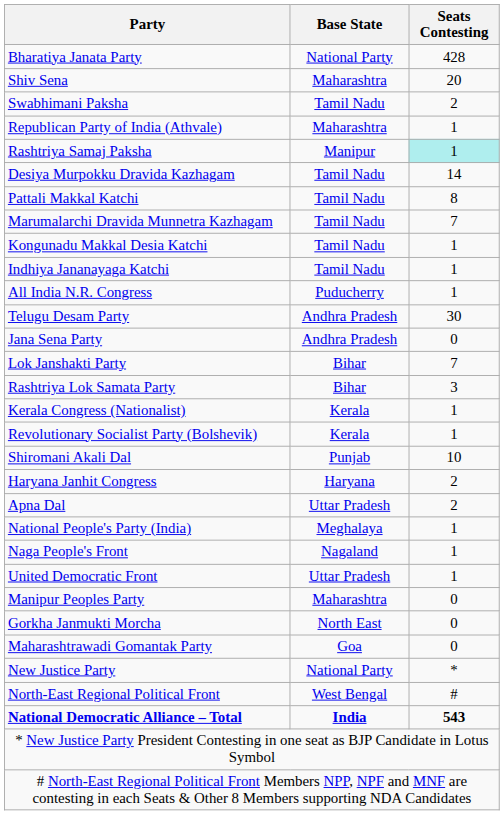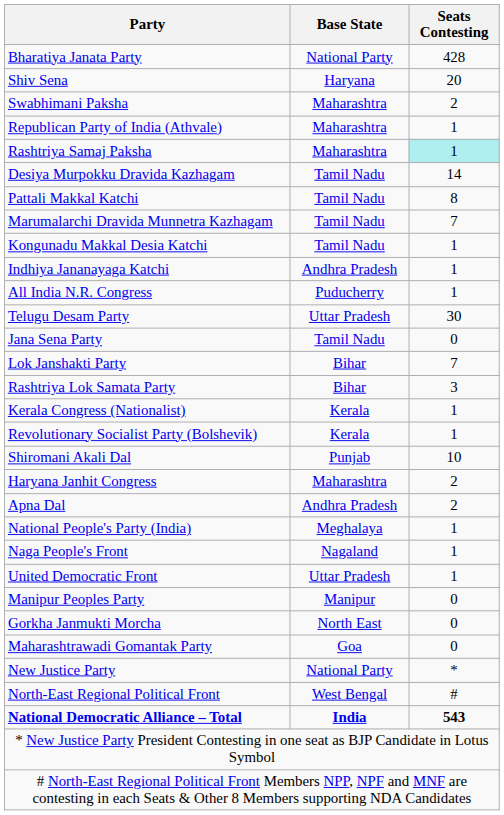Shiv Sena | Base State: Maharashtra -> Haryana
Swabhimani Paksha | Base State: Tamil Nadu -> Maharashtra
Rashtriya Samaj Paksha | Base State: Manipur -> Maharashtra
Indhiya Jananayaga Katchi | Base State: Tamil Nadu -> Andhra Pradesh
Telugu Desam Party | Base State: Andhra Pradesh -> Uttar Pradesh
Jana Sena Party | Base State: Andhra Pradesh -> Tamil Nadu
Haryana Janhit Congress | Base State: Haryana -> Maharashtra
Apna Dal | Base State: Uttar Pradesh -> Andhra Pradesh
Manipur Peoples Party | Base State: Maharashtra -> Manipur
